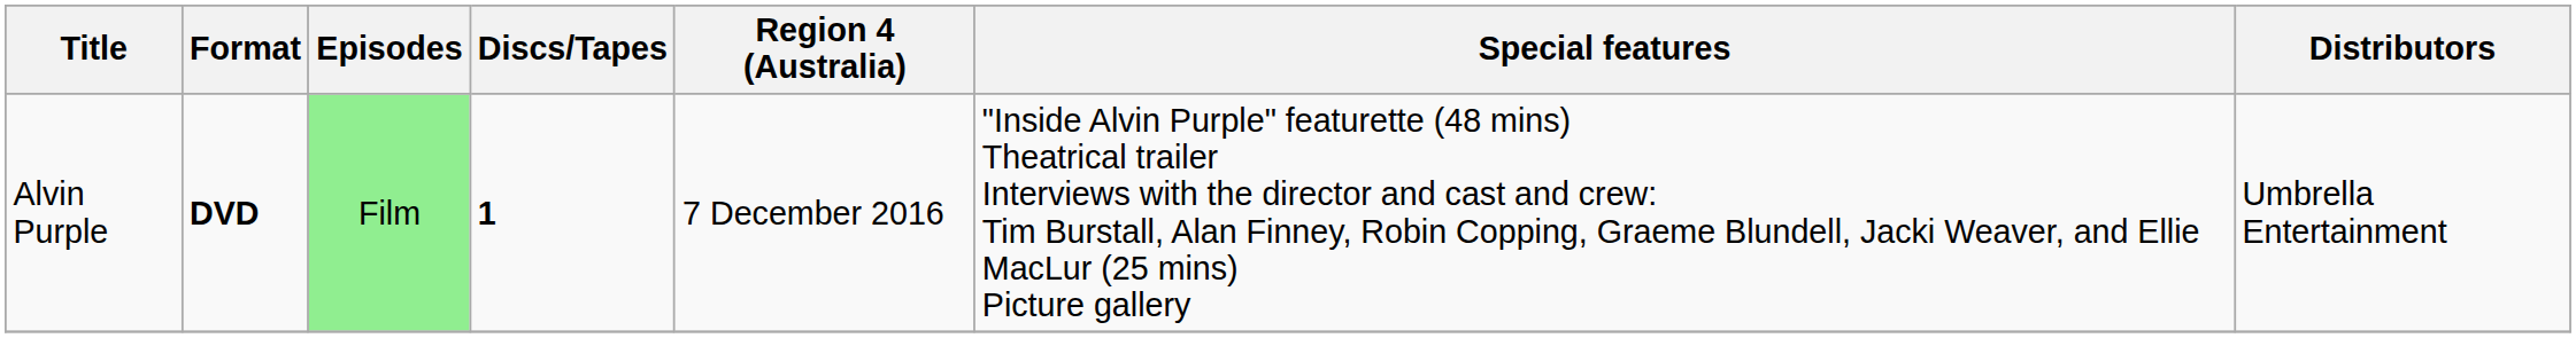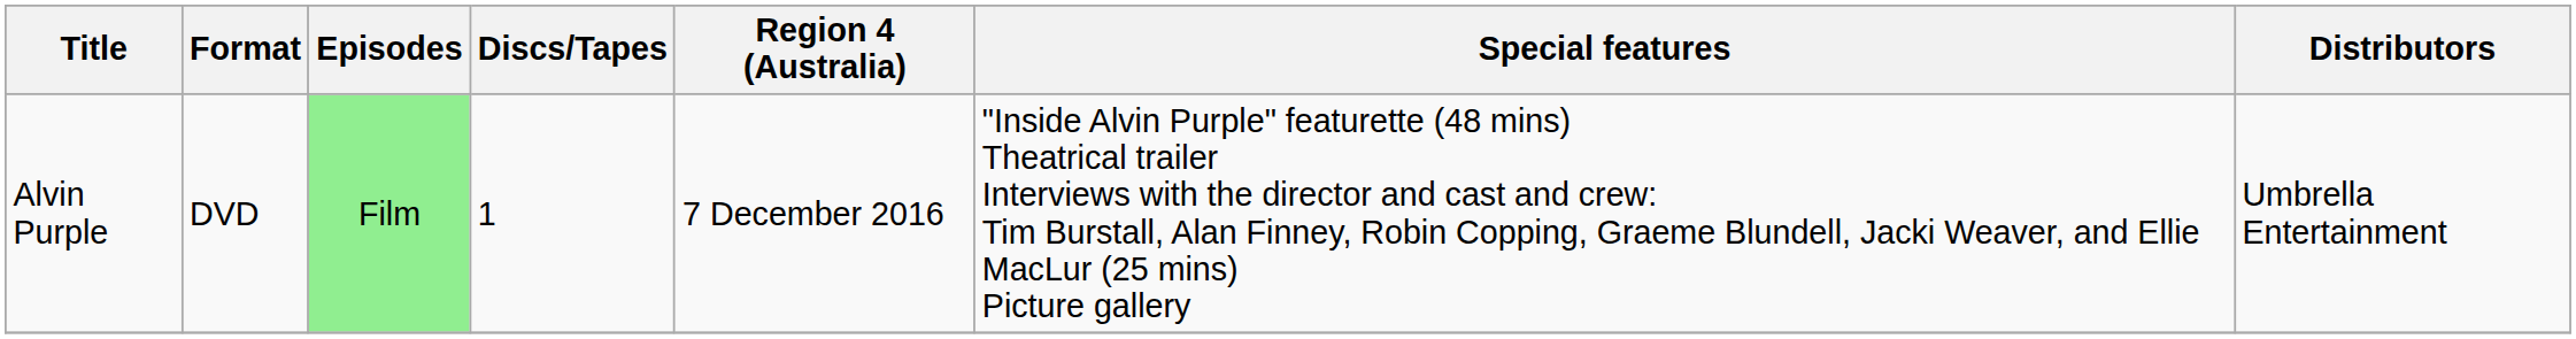Alvin Purple | Format: bold -> normal
Alvin Purple | Discs/Tapes: bold -> normal
